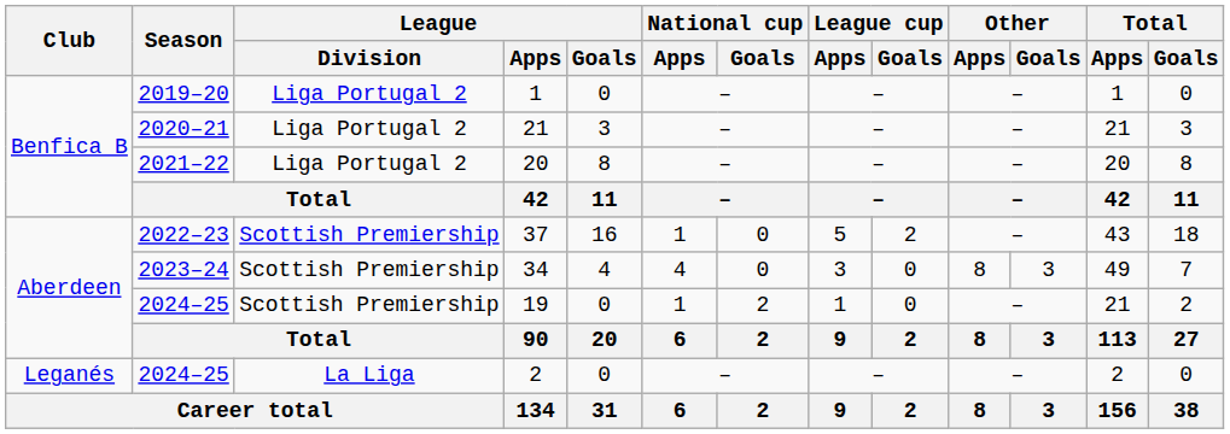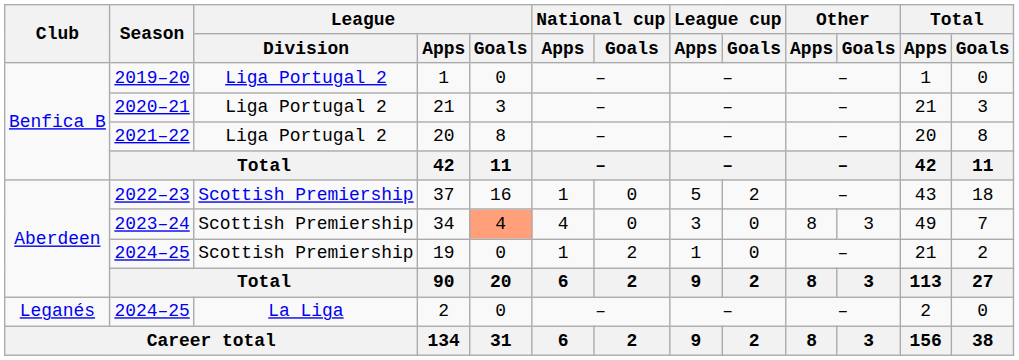34 | League / Goals: no background -> lightsalmon background
